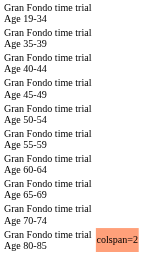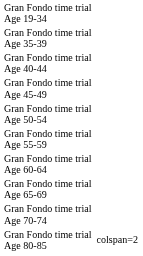Gran Fondo time trial Age 80-85 | column 2: lightsalmon background -> no background
